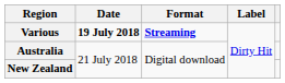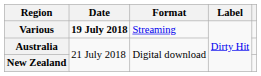Various | Format: bold -> normal
